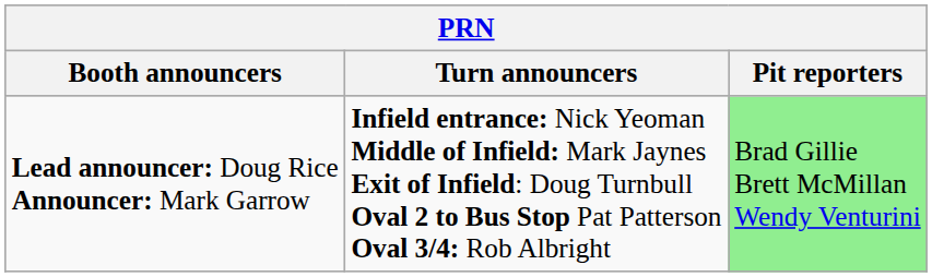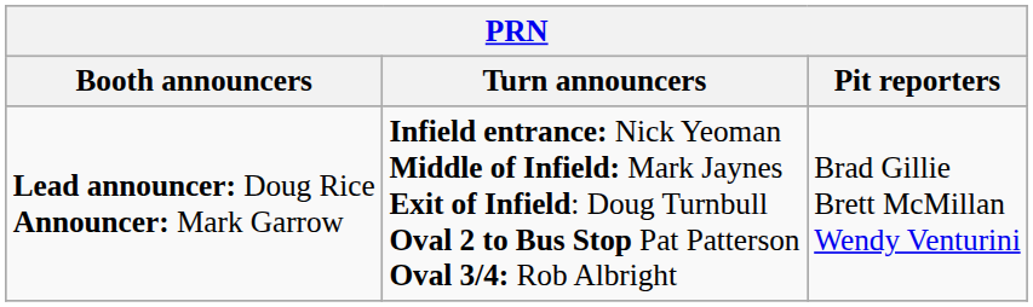Lead announcer: Doug Rice Announcer: Mark Garrow | Pit reporters: lightgreen background -> no background
